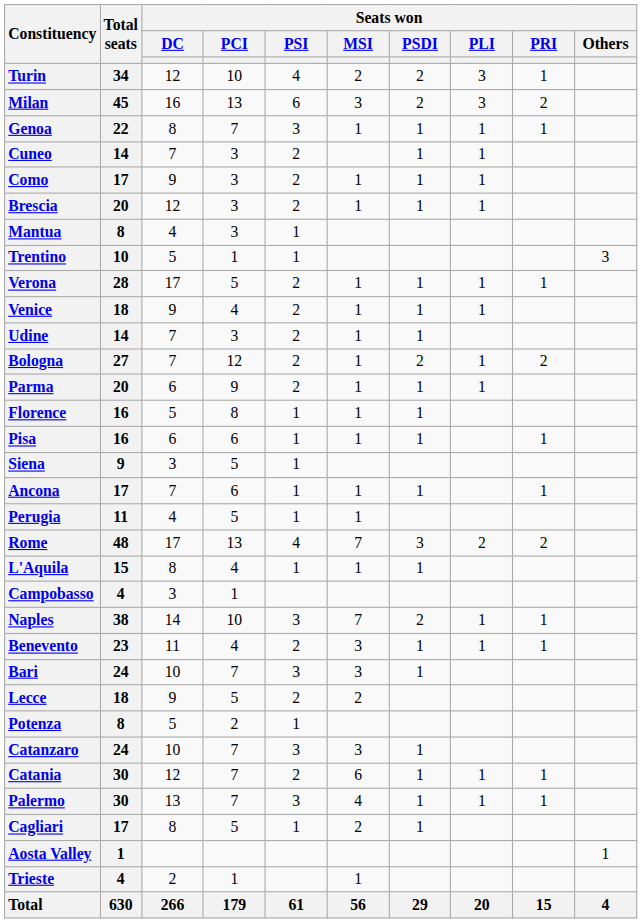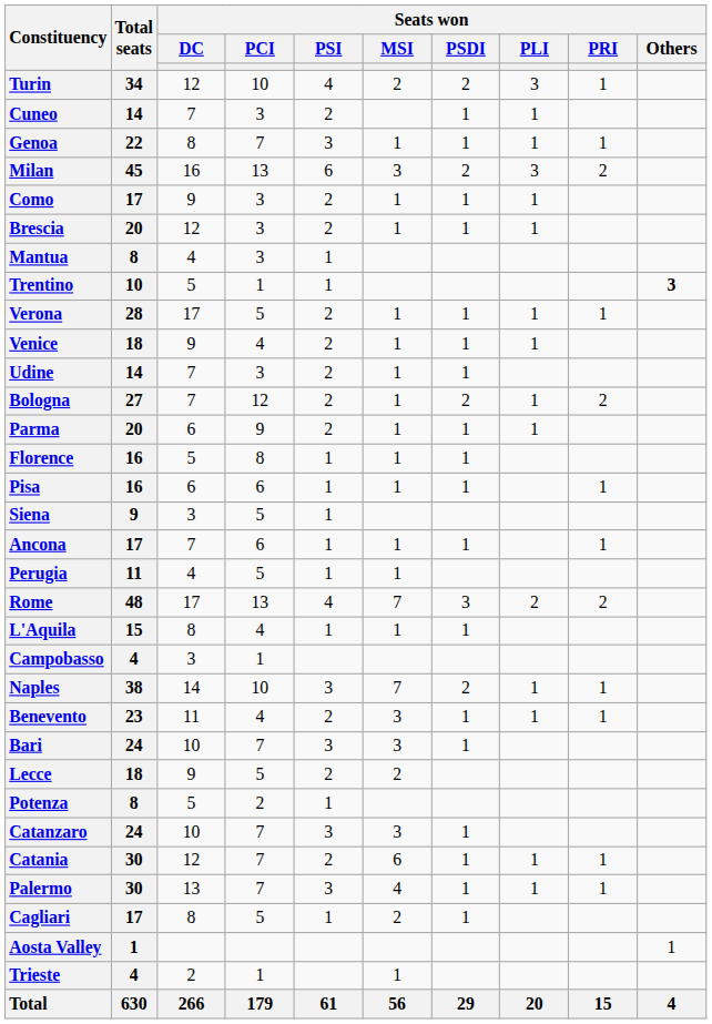rows swapped: Cuneo <-> Milan
Trentino | Seats won / Others: normal -> bold
